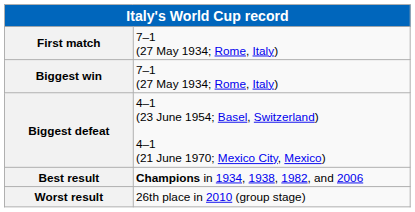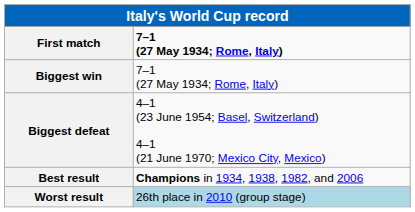First match | column 2: normal -> bold
Worst result | column 2: no background -> lightblue background
